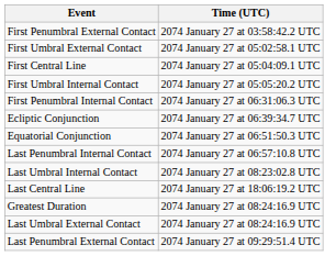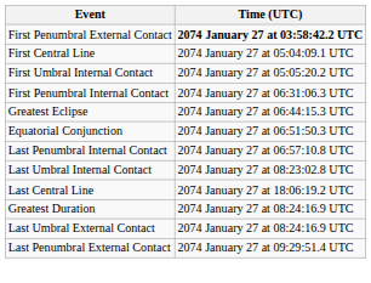First Penumbral External Contact | Time (UTC): normal -> bold
- row: First Umbral External Contact | 2074 January 27 at 05:02:58.1 UTC
- row: Ecliptic Conjunction | 2074 January 27 at 06:39:34.7 UTC
+ row: Greatest Eclipse | 2074 January 27 at 06:44:15.3 UTC
